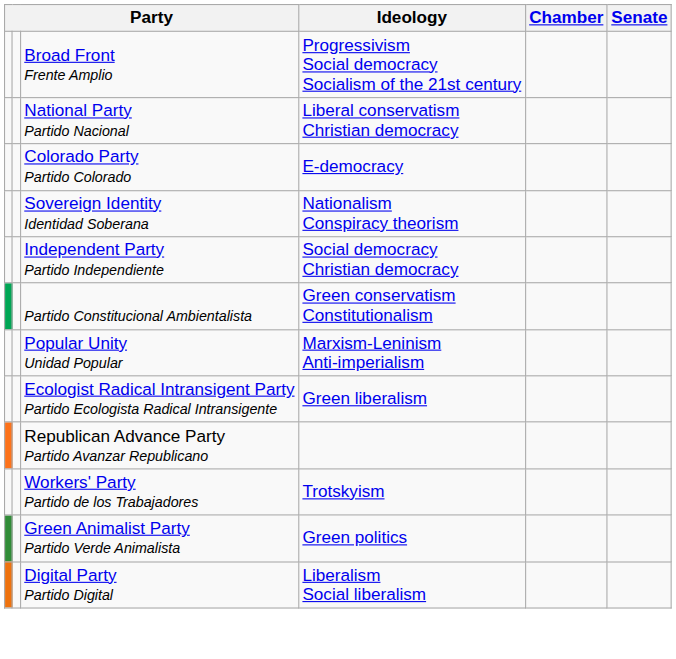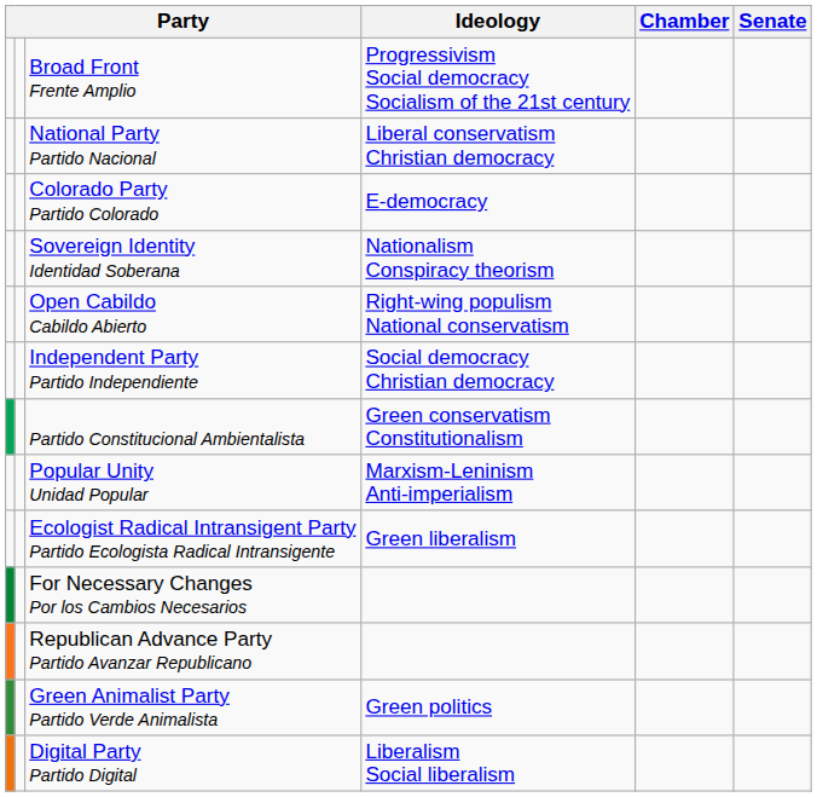+ row: Open Cabildo Cabildo Abierto | Right-wing populism National conservatism
+ row: For Necessary Changes Por los Cambios Necesarios
- row: Workers' Party Partido de los Trabajadores | Trotskyism
